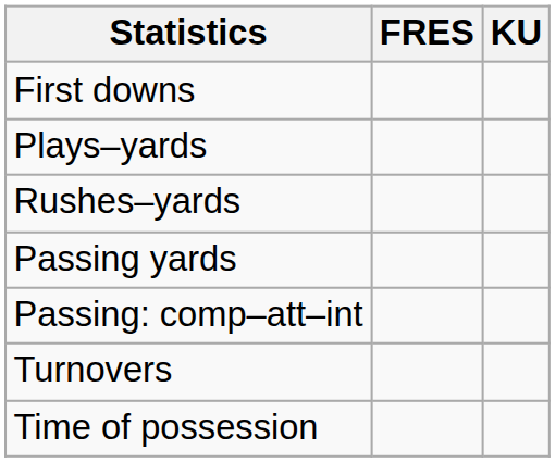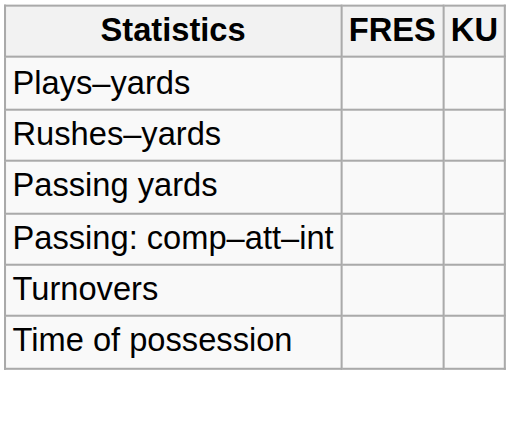- row: First downs
